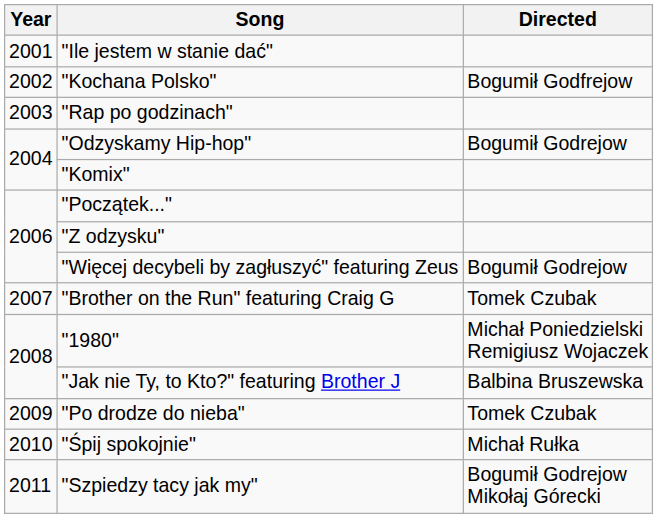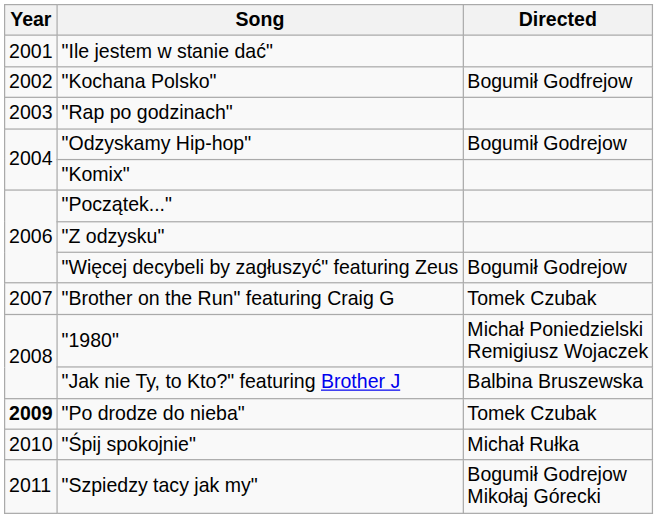"Po drodze do nieba" | Year: normal -> bold
